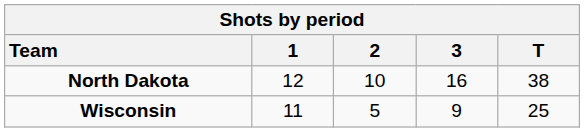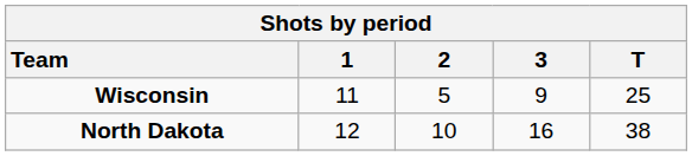rows swapped: North Dakota <-> Wisconsin
